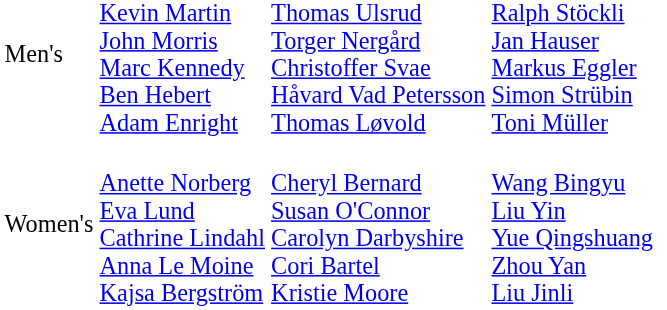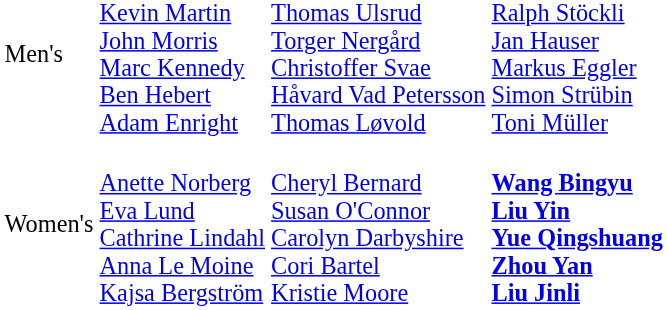Women's | column 4: normal -> bold
